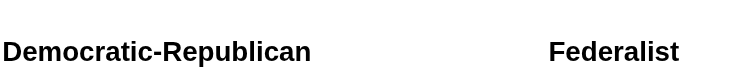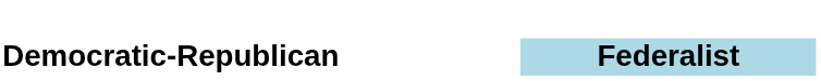Democratic-Republican | 36: no background -> lightblue background
